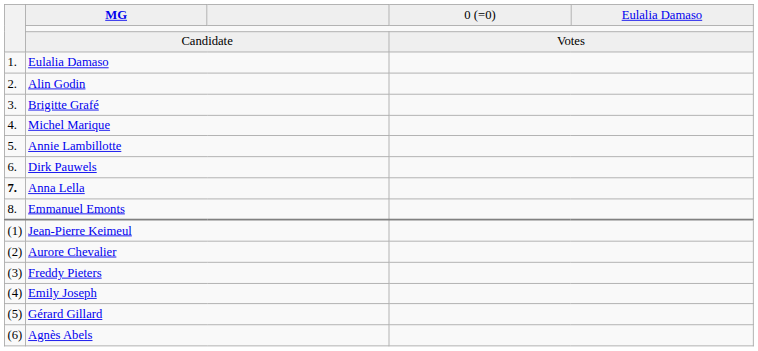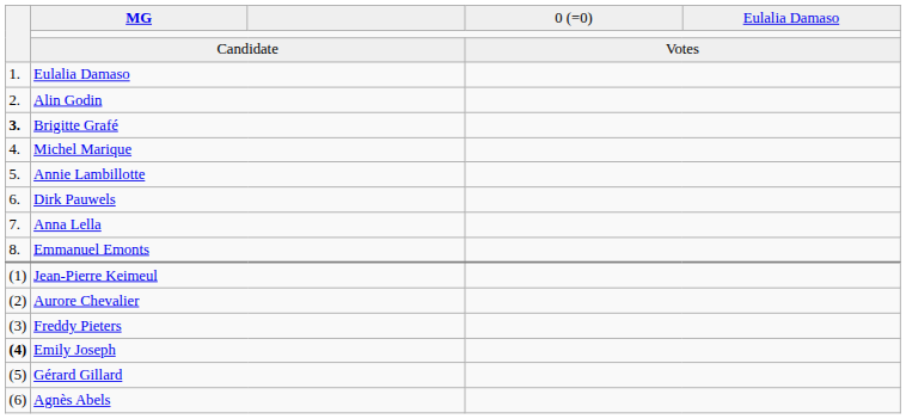Brigitte Grafé | column 1: normal -> bold
Anna Lella | column 1: bold -> normal
Emily Joseph | column 1: normal -> bold
